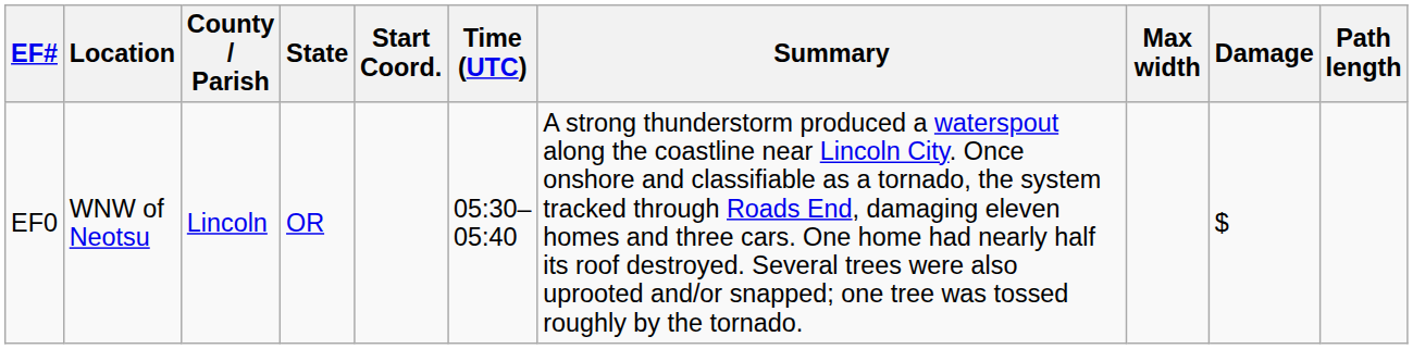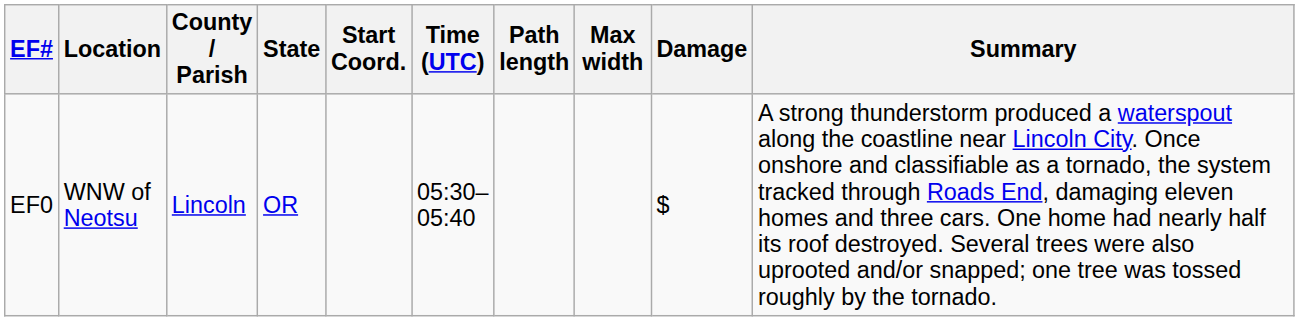columns swapped: Path length <-> Summary
